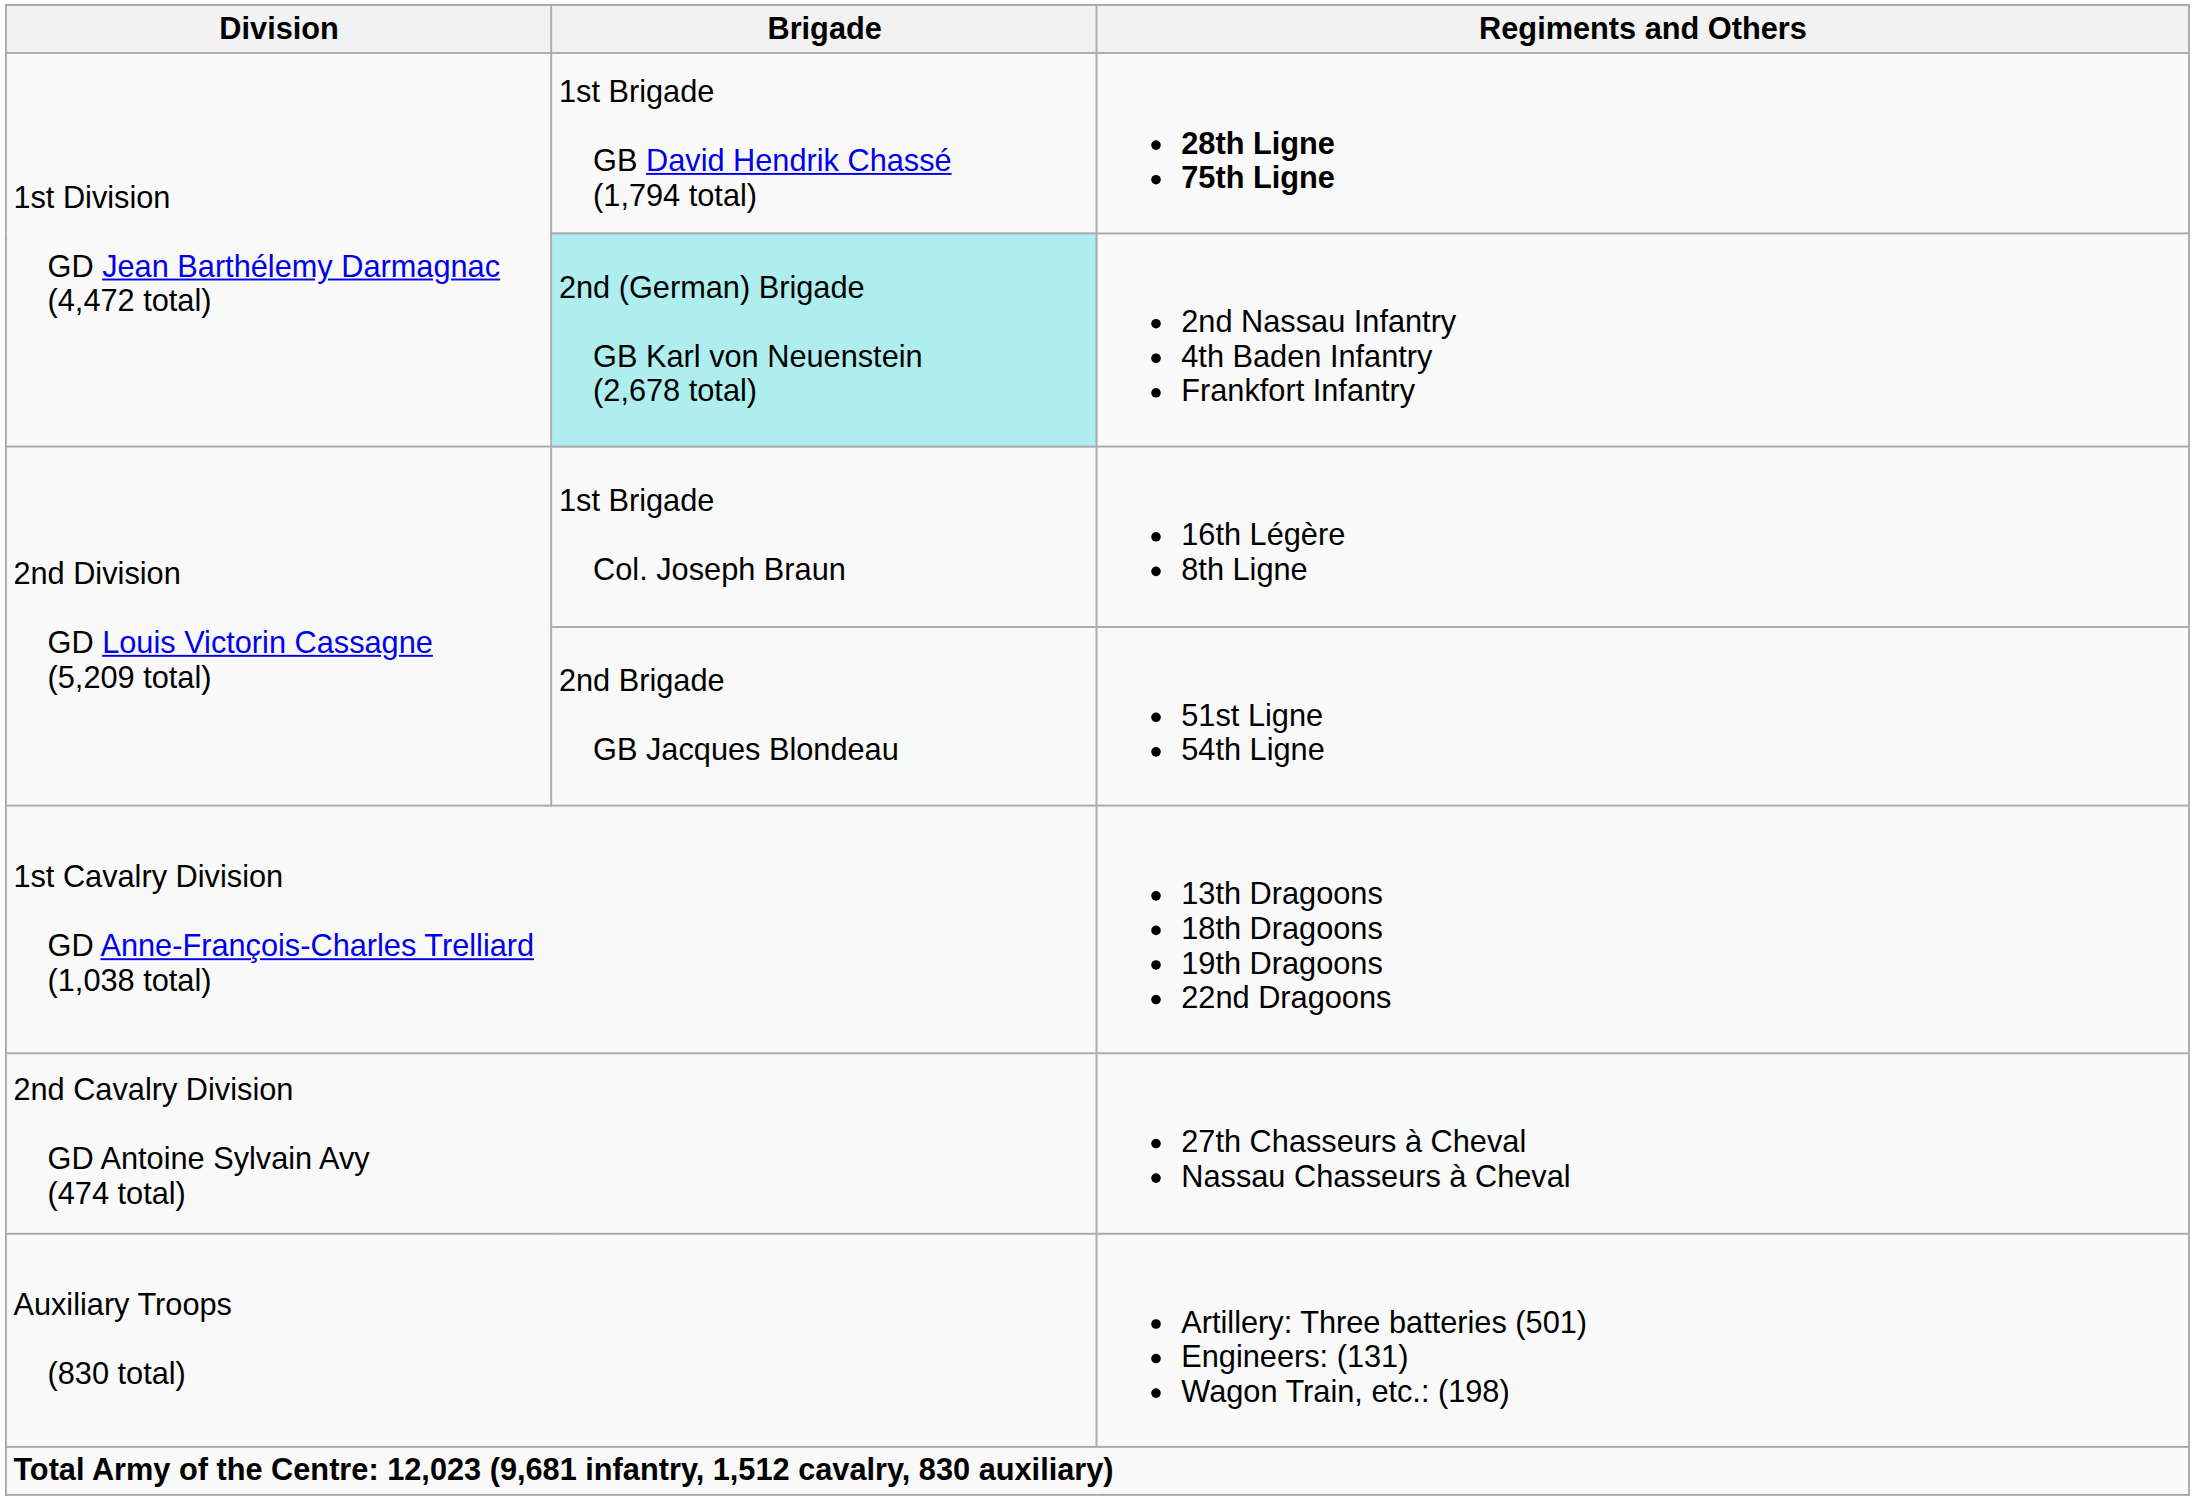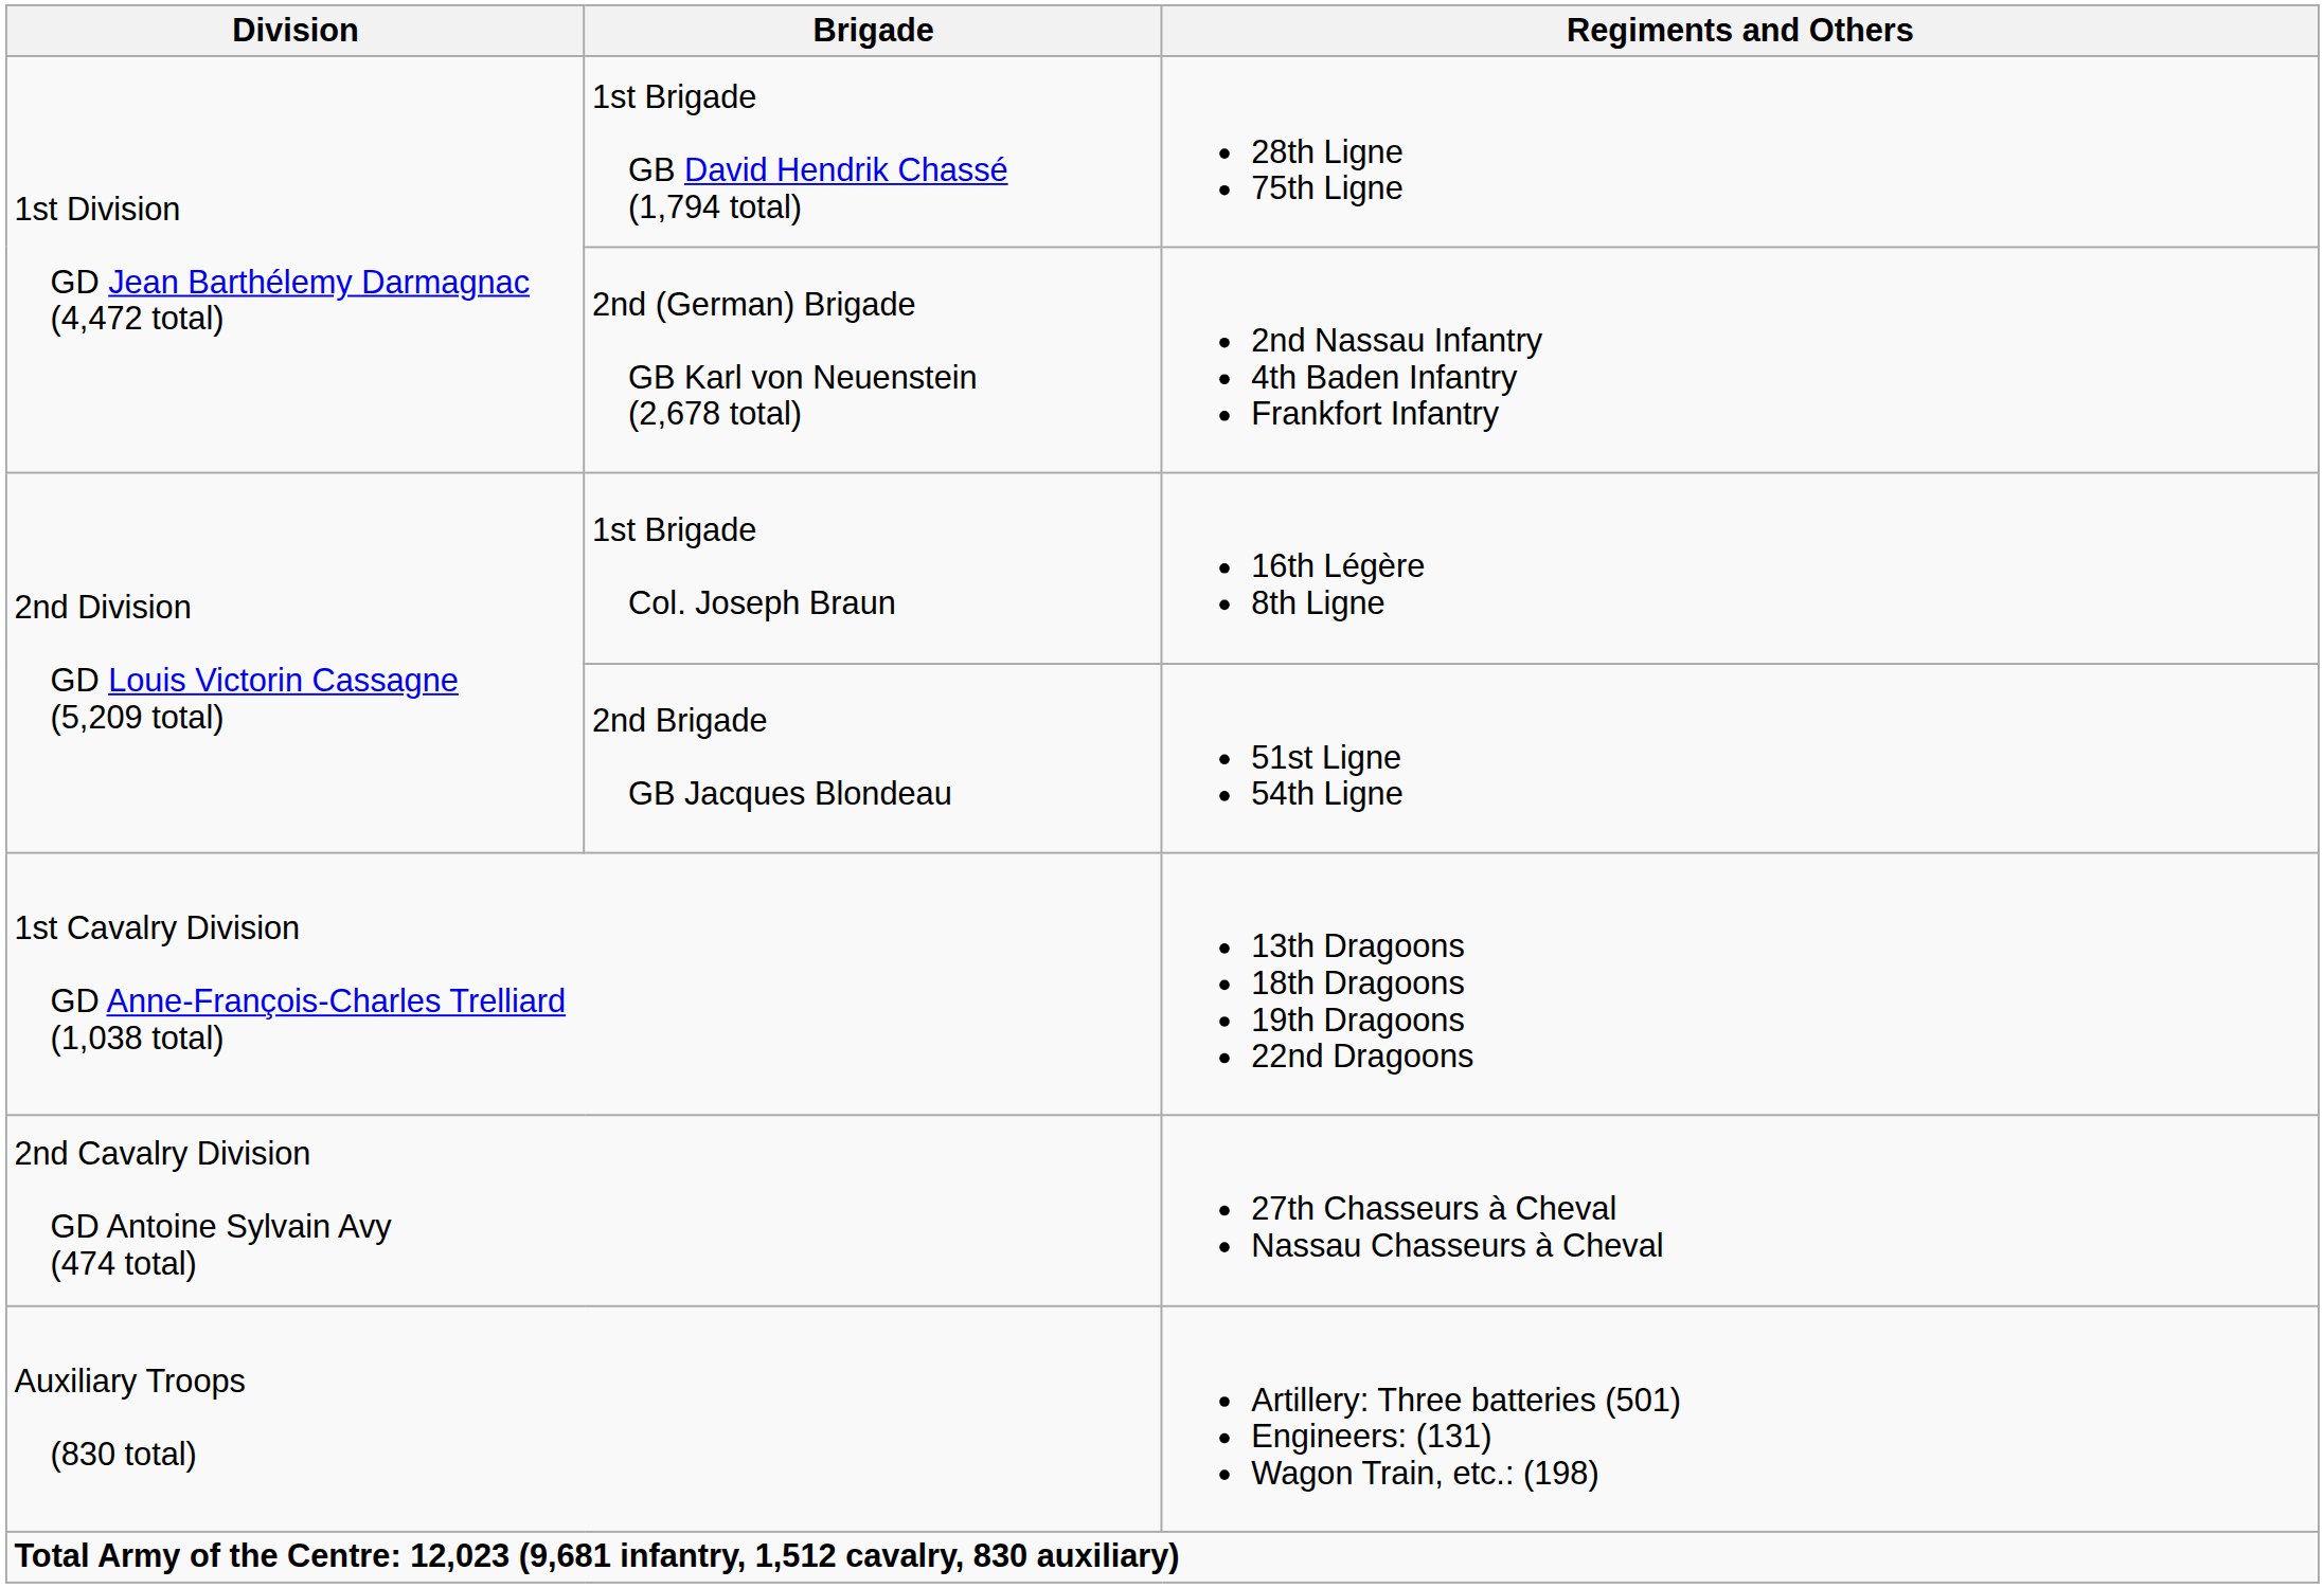row 2 | Regiments and Others: bold -> normal
row 3 | Brigade: paleturquoise background -> no background
